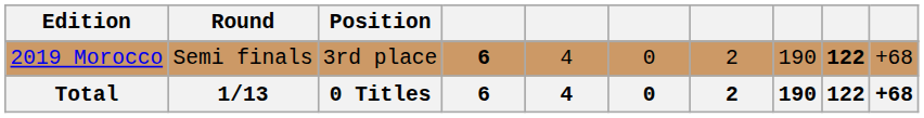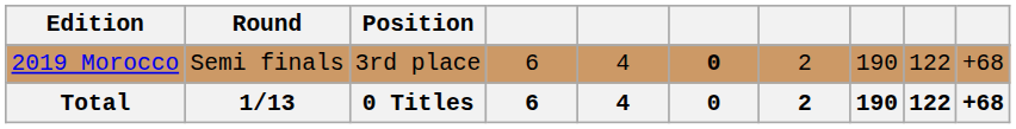2019 Morocco | column 4: bold -> normal
2019 Morocco | column 6: normal -> bold
2019 Morocco | column 9: bold -> normal
